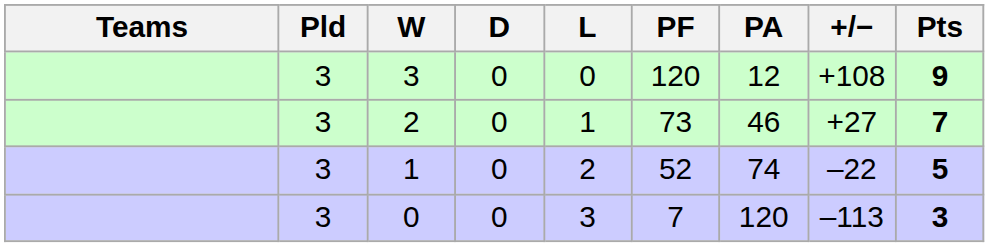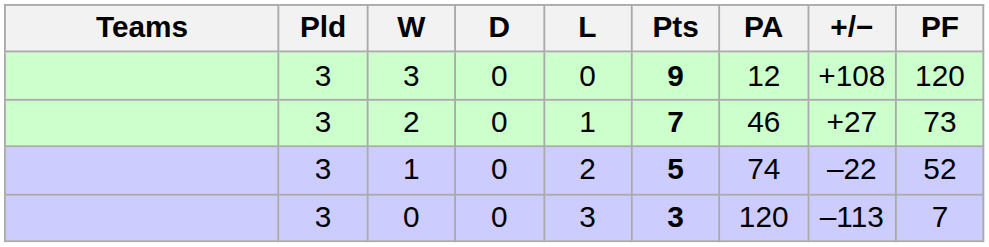columns swapped: PF <-> Pts
